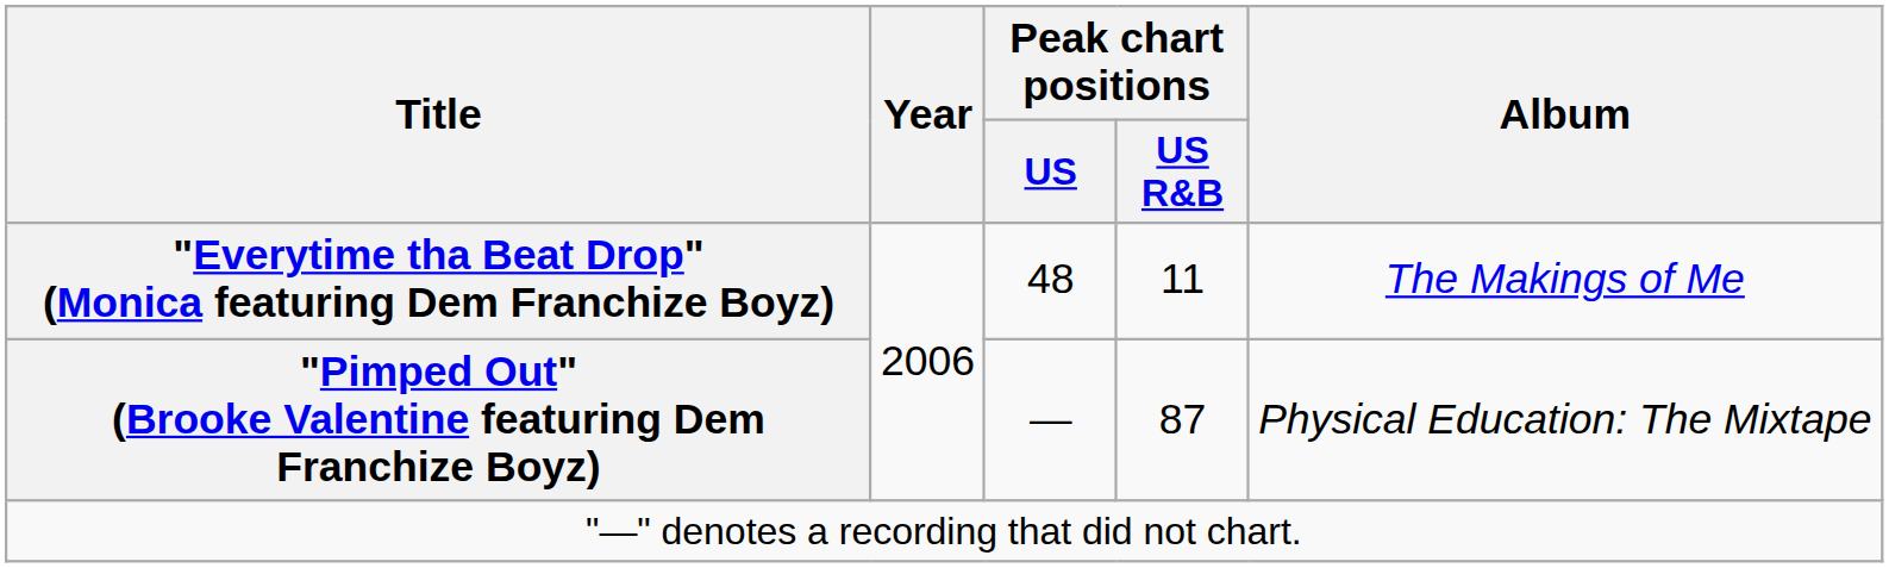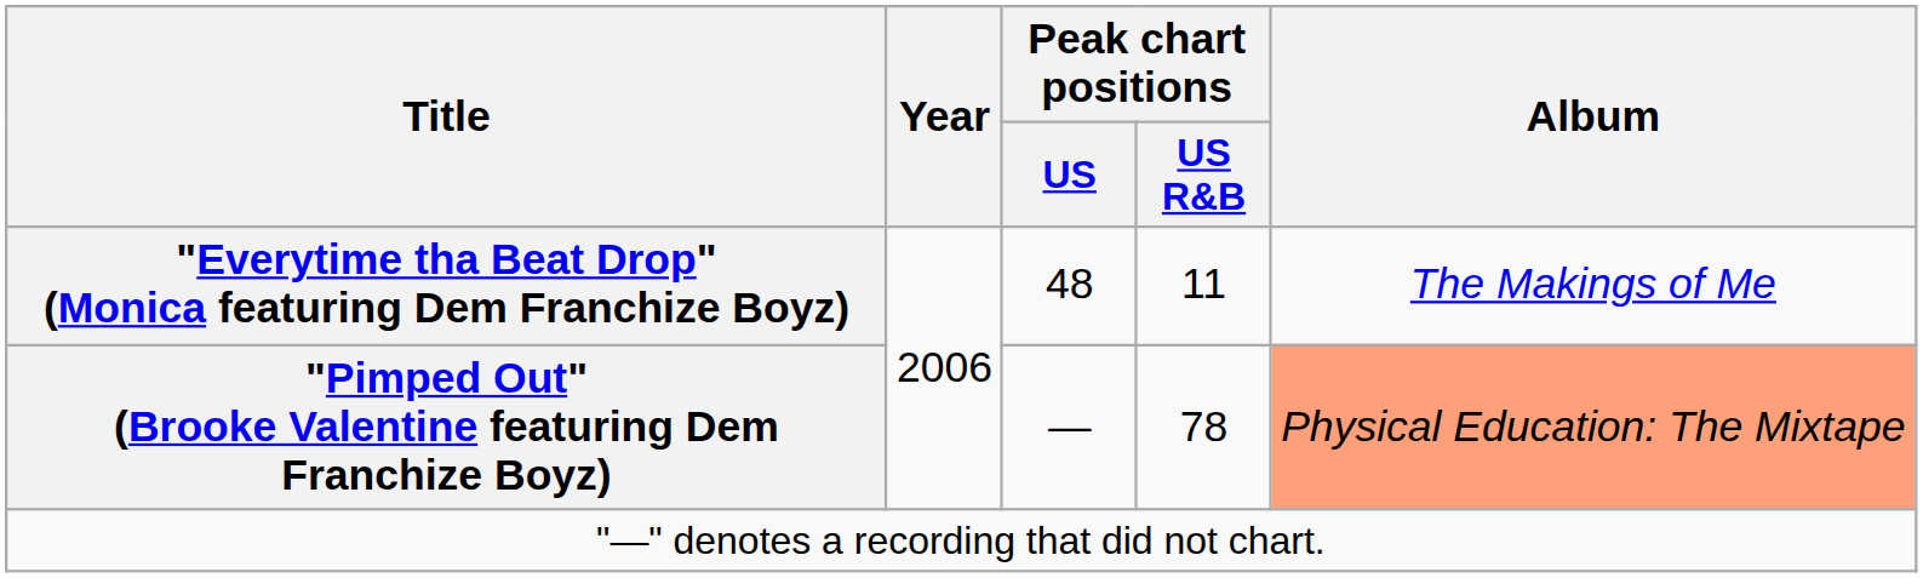"Pimped Out" (Brooke Valentine featuring Dem Franchize Boyz) | Peak chart positions / US R&B: 87 -> 78
"Pimped Out" (Brooke Valentine featuring Dem Franchize Boyz) | Album: no background -> lightsalmon background
